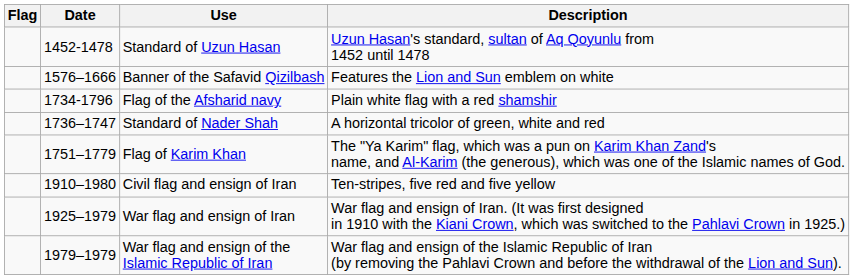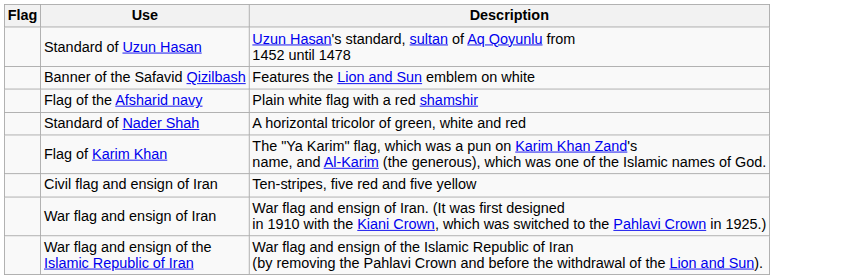- column: Date | 1452-1478 | 1576–1666 | 1734-1796 | 1736–1747 | 1751–1779 | 1910–1980 | 1925–1979 | 1979–1979
